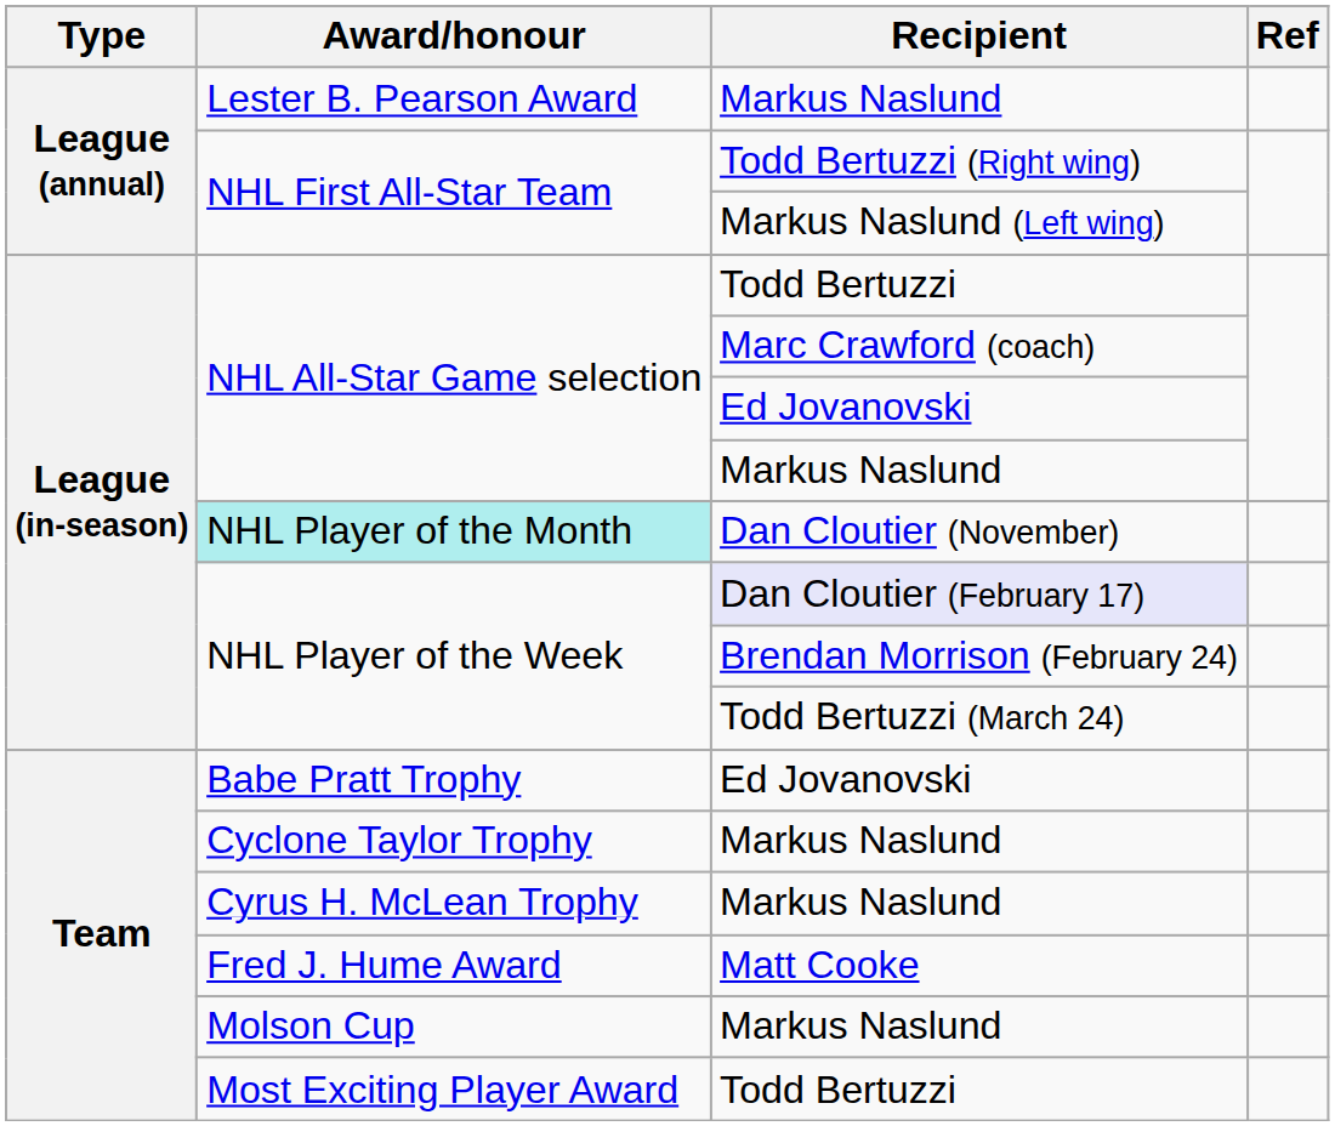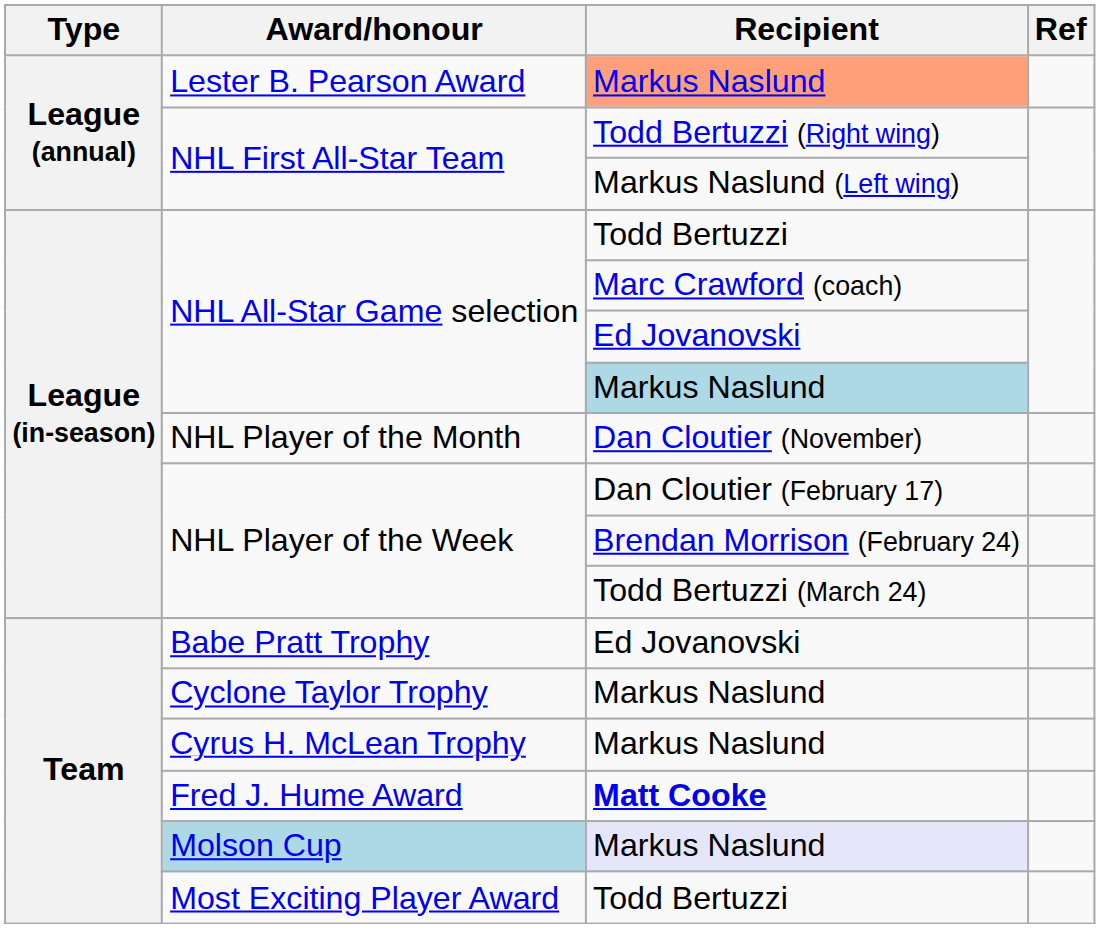Lester B. Pearson Award | Recipient: no background -> lightsalmon background
NHL All-Star Game selection / Markus Naslund | Recipient: no background -> lightblue background
NHL Player of the Month | Award/honour: paleturquoise background -> no background
NHL Player of the Week / Dan Cloutier (February 17) | Recipient: lavender background -> no background
Fred J. Hume Award | Recipient: normal -> bold
Molson Cup | Award/honour: no background -> lightblue background
Molson Cup | Recipient: no background -> lavender background
